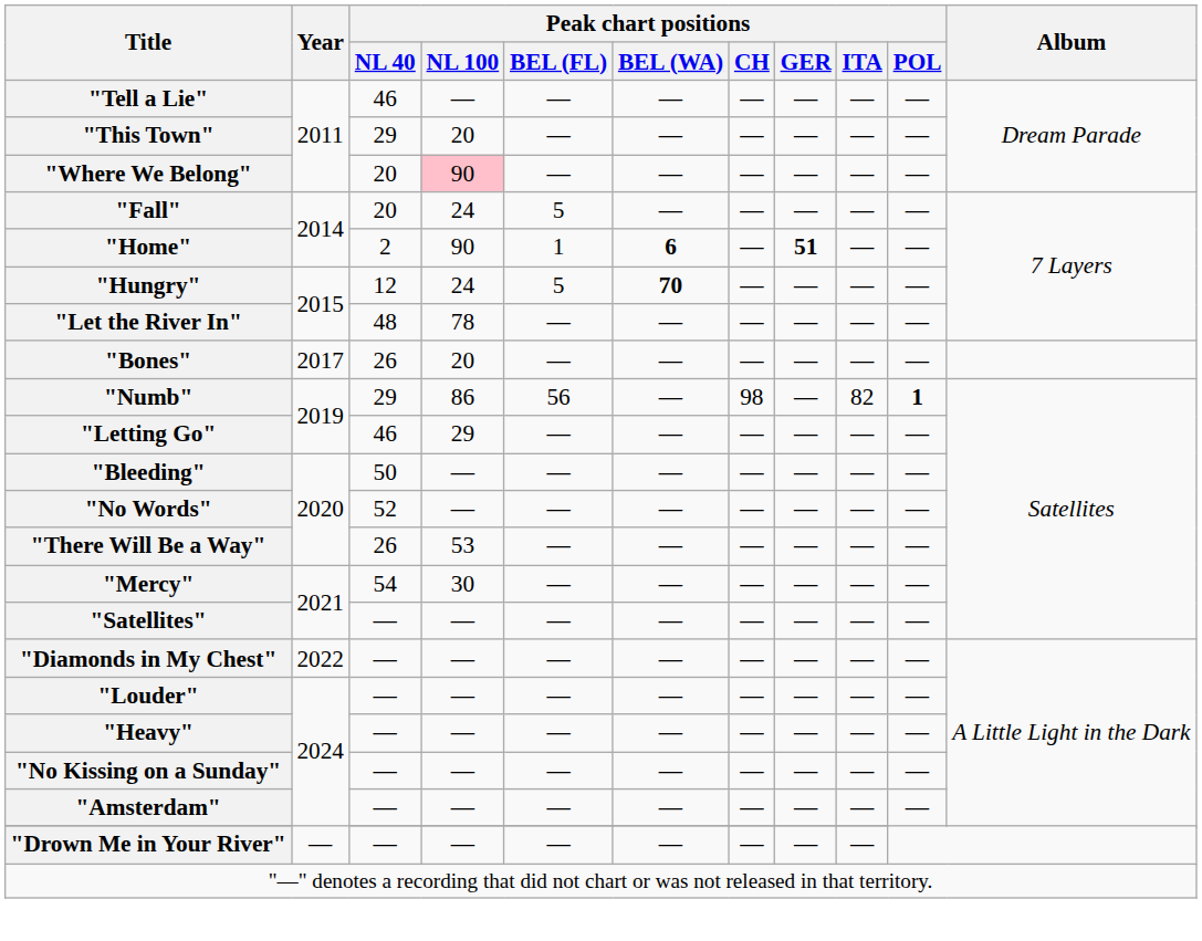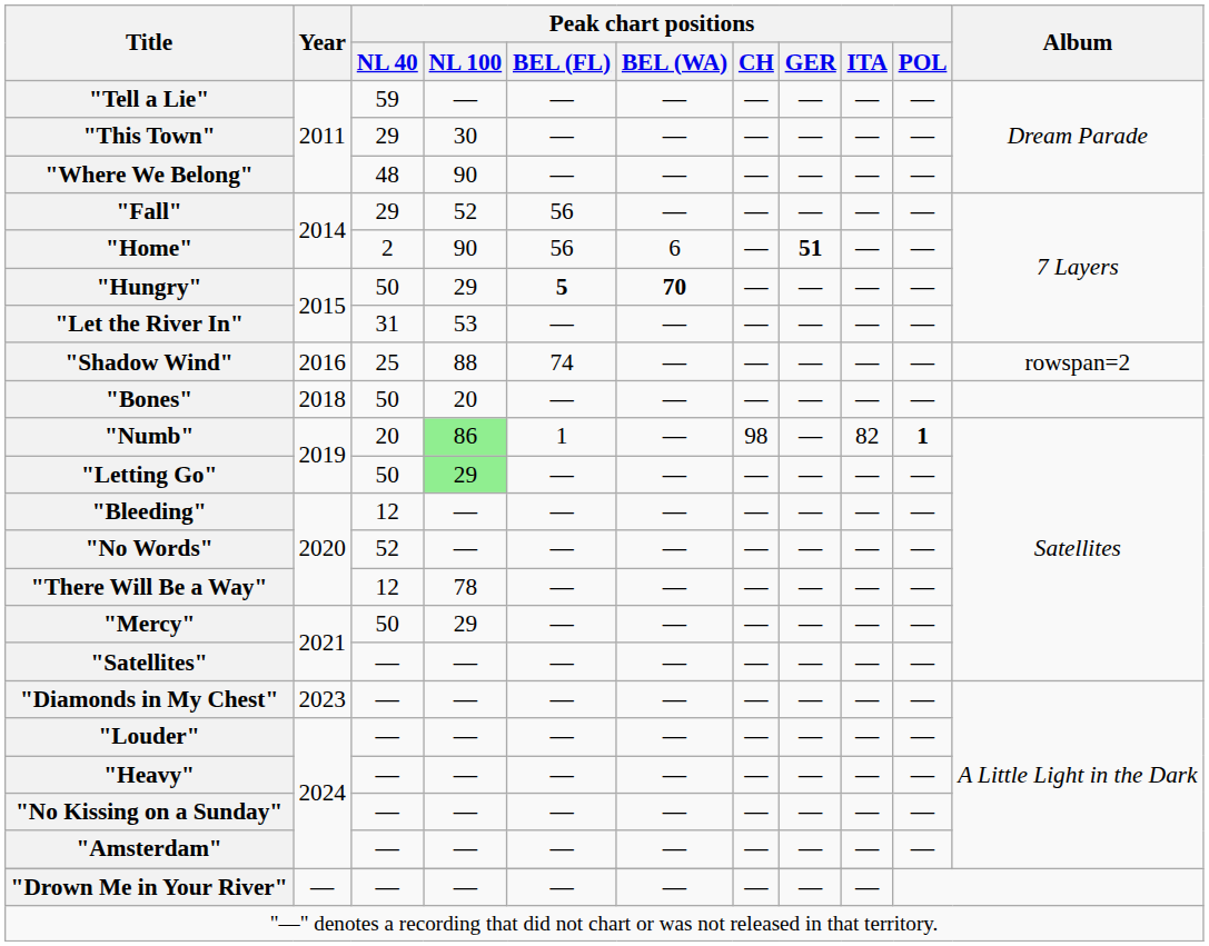"Tell a Lie" | Peak chart positions / NL 40: 46 -> 59
"This Town" | Peak chart positions / NL 100: 20 -> 30
"Where We Belong" | Peak chart positions / NL 40: 20 -> 48
"Where We Belong" | Peak chart positions / NL 100: pink background -> no background
"Fall" | Peak chart positions / NL 40: 20 -> 29
"Fall" | Peak chart positions / NL 100: 24 -> 52
"Fall" | Peak chart positions / BEL (FL): 5 -> 56
"Home" | Peak chart positions / BEL (FL): 1 -> 56
"Home" | Peak chart positions / BEL (WA): bold -> normal
"Hungry" | Peak chart positions / NL 40: 12 -> 50
"Hungry" | Peak chart positions / NL 100: 24 -> 29
"Hungry" | Peak chart positions / BEL (FL): normal -> bold
"Let the River In" | Peak chart positions / NL 40: 48 -> 31
"Let the River In" | Peak chart positions / NL 100: 78 -> 53
+ row: "Shadow Wind" | 2016 | 25 | 88 | 74 | — | — | — | — | — | rowspan=2
"Bones" | Year: 2017 -> 2018
"Bones" | Peak chart positions / NL 40: 26 -> 50
"Numb" | Peak chart positions / NL 40: 29 -> 20
"Numb" | Peak chart positions / NL 100: no background -> lightgreen background
"Numb" | Peak chart positions / BEL (FL): 56 -> 1
"Letting Go" | Peak chart positions / NL 40: 46 -> 50
"Letting Go" | Peak chart positions / NL 100: no background -> lightgreen background
"Bleeding" | Peak chart positions / NL 40: 50 -> 12
"There Will Be a Way" | Peak chart positions / NL 40: 26 -> 12
"There Will Be a Way" | Peak chart positions / NL 100: 53 -> 78
"Mercy" | Peak chart positions / NL 40: 54 -> 50
"Mercy" | Peak chart positions / NL 100: 30 -> 29
"Diamonds in My Chest" | Year: 2022 -> 2023
